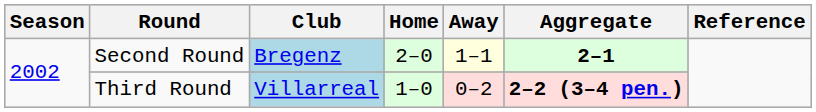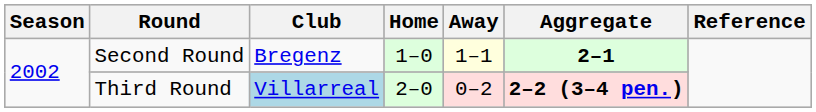Second Round | Club: lightblue background -> no background
Second Round | Home: 2–0 -> 1–0
Third Round | Home: 1–0 -> 2–0
